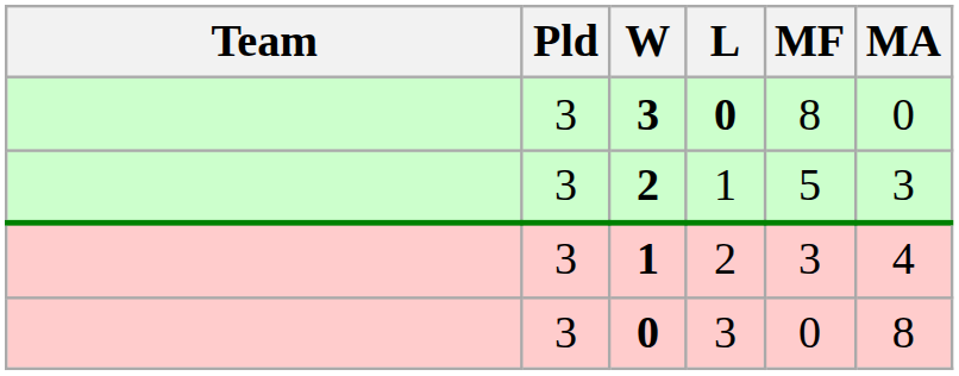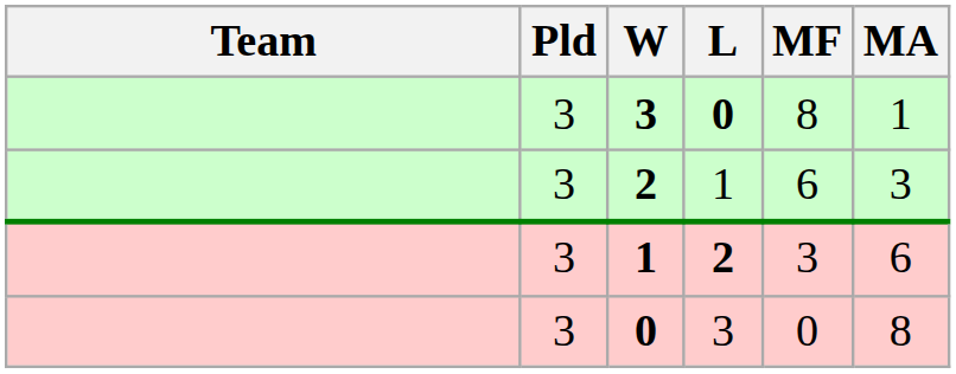row 2 | MA: 0 -> 1
row 3 | MF: 5 -> 6
row 4 | L: normal -> bold
row 4 | MA: 4 -> 6
